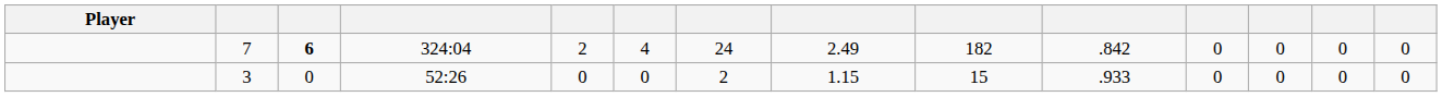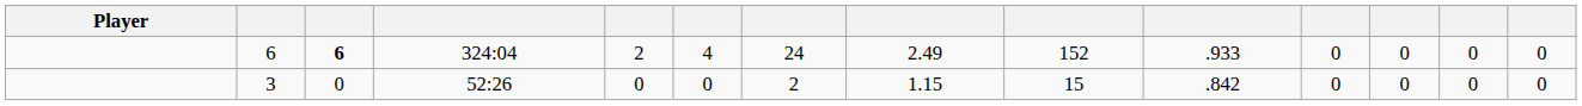row 2 | column 2: 7 -> 6
row 2 | column 9: 182 -> 152
row 2 | column 10: .842 -> .933
row 3 | column 10: .933 -> .842
